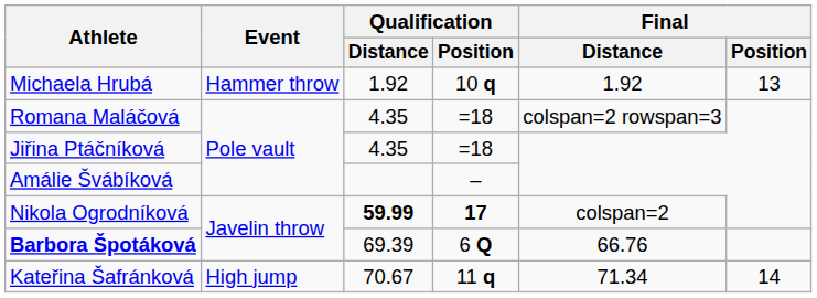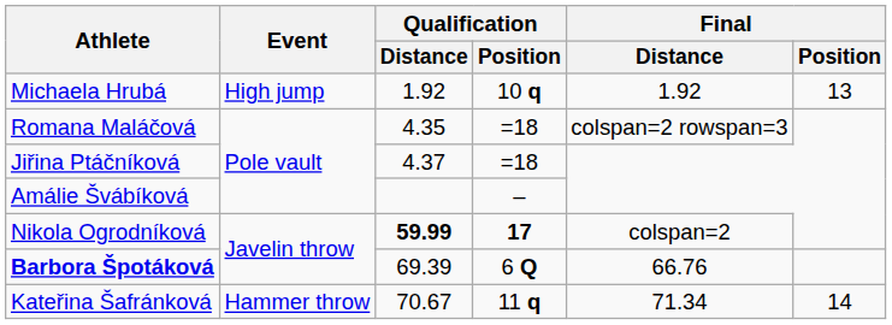Michaela Hrubá | Event: Hammer throw -> High jump
Jiřina Ptáčníková | Qualification / Distance: 4.35 -> 4.37
Kateřina Šafránková | Event: High jump -> Hammer throw
